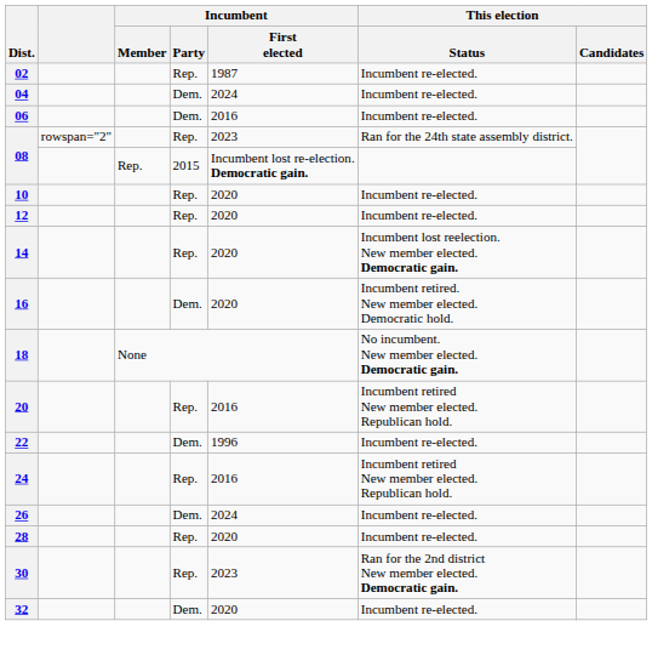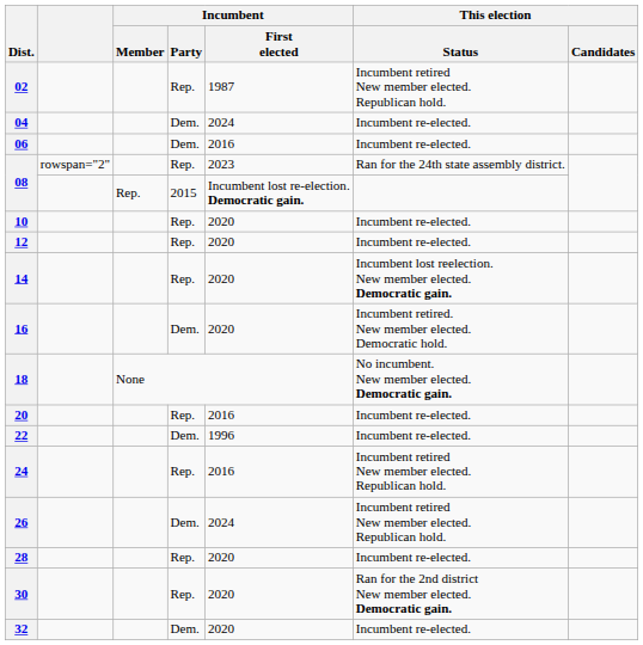02 | This election / Status: Incumbent re-elected. -> Incumbent retired New member elected. Republican hold.
20 | This election / Status: Incumbent retired New member elected. Republican hold. -> Incumbent re-elected.
26 | This election / Status: Incumbent re-elected. -> Incumbent retired New member elected. Republican hold.
30 | Incumbent / First elected: 2023 -> 2020
